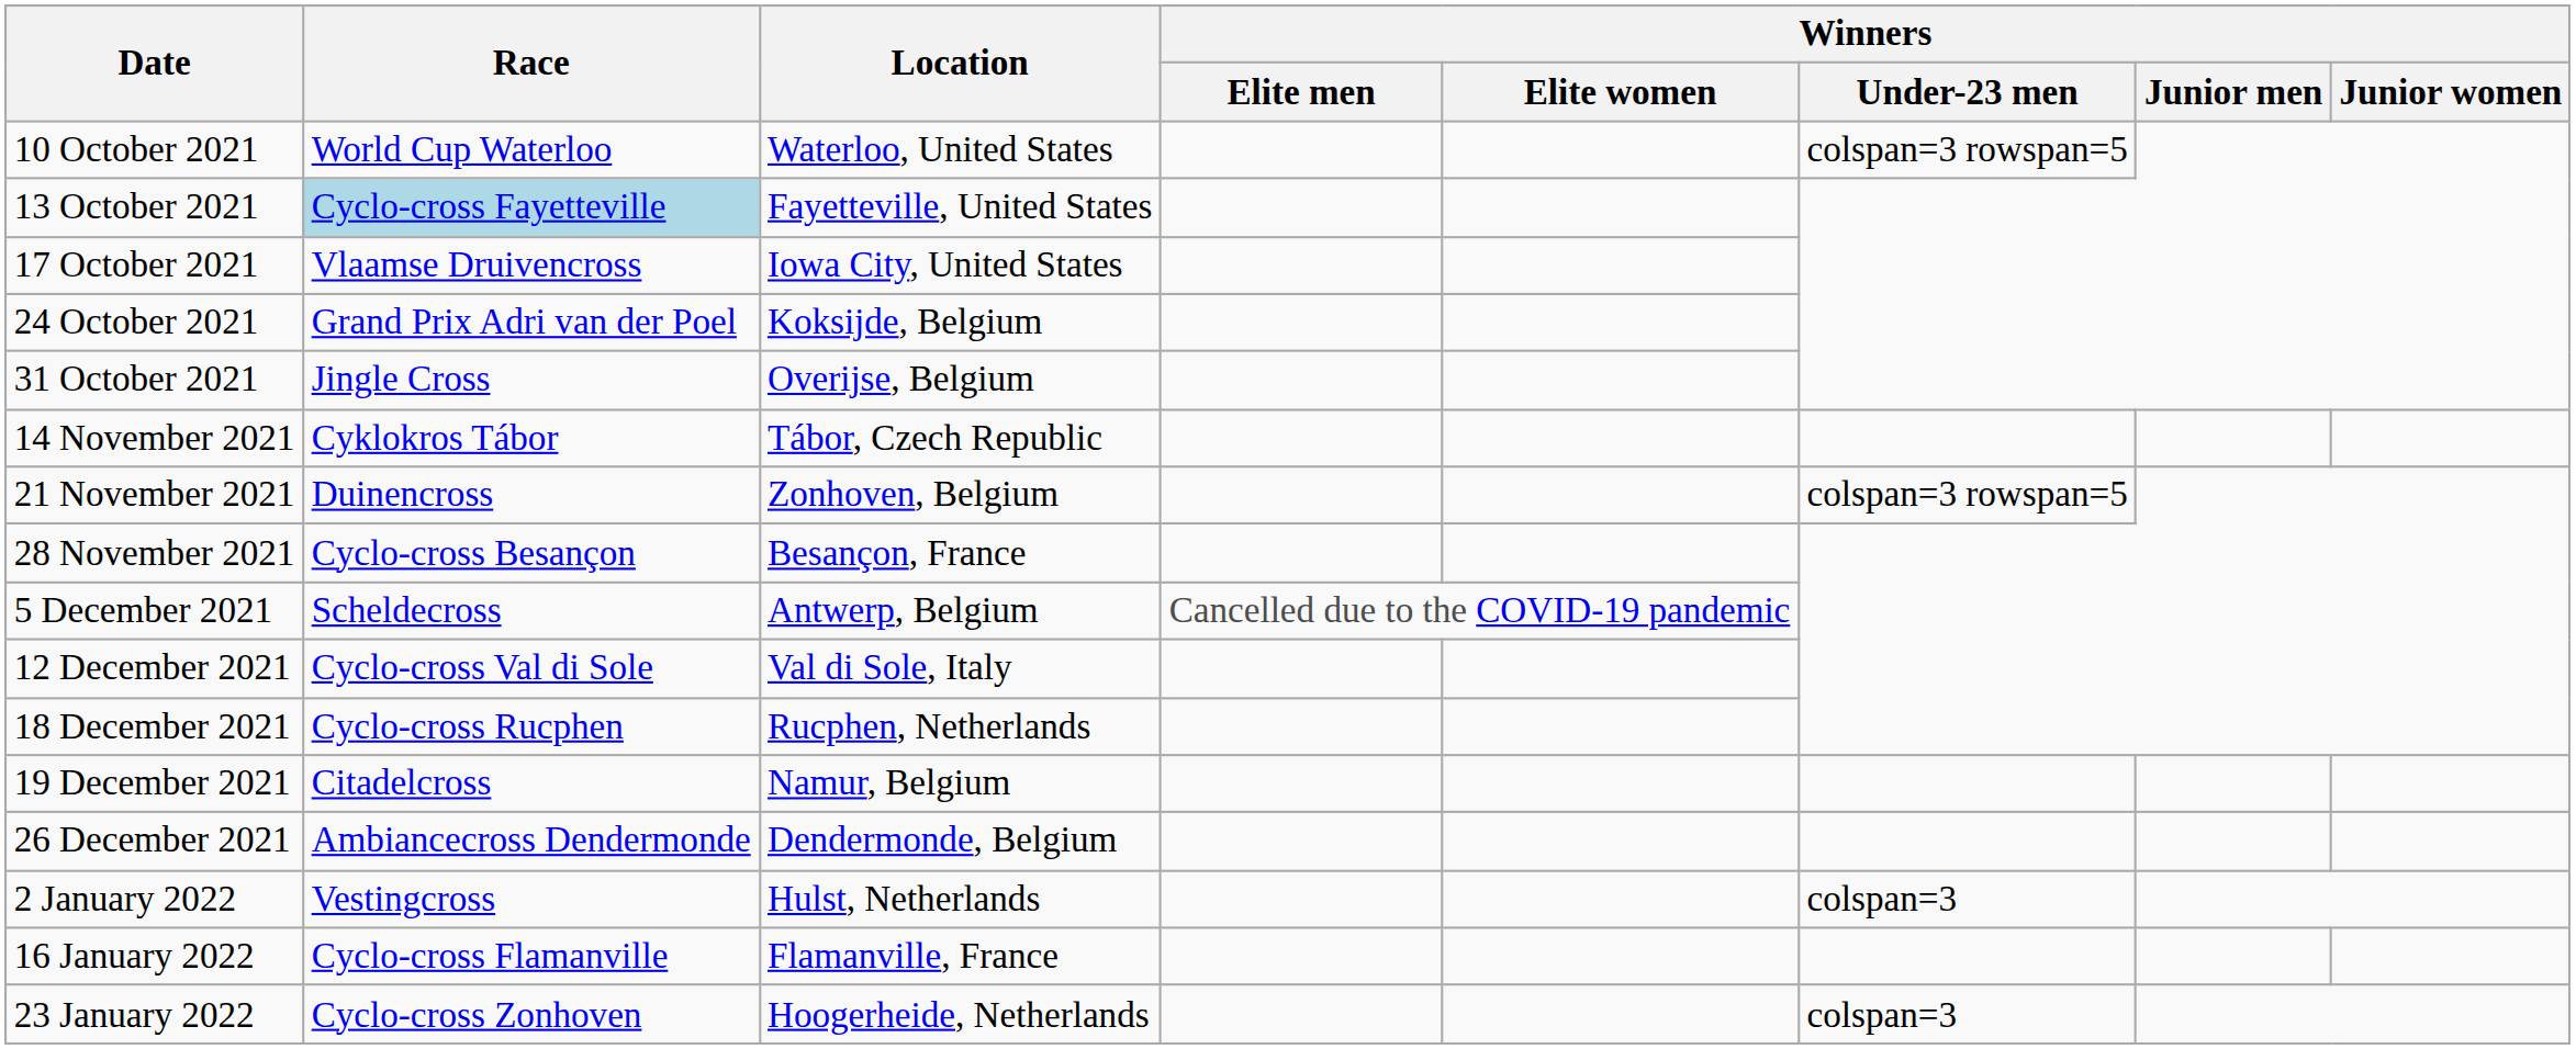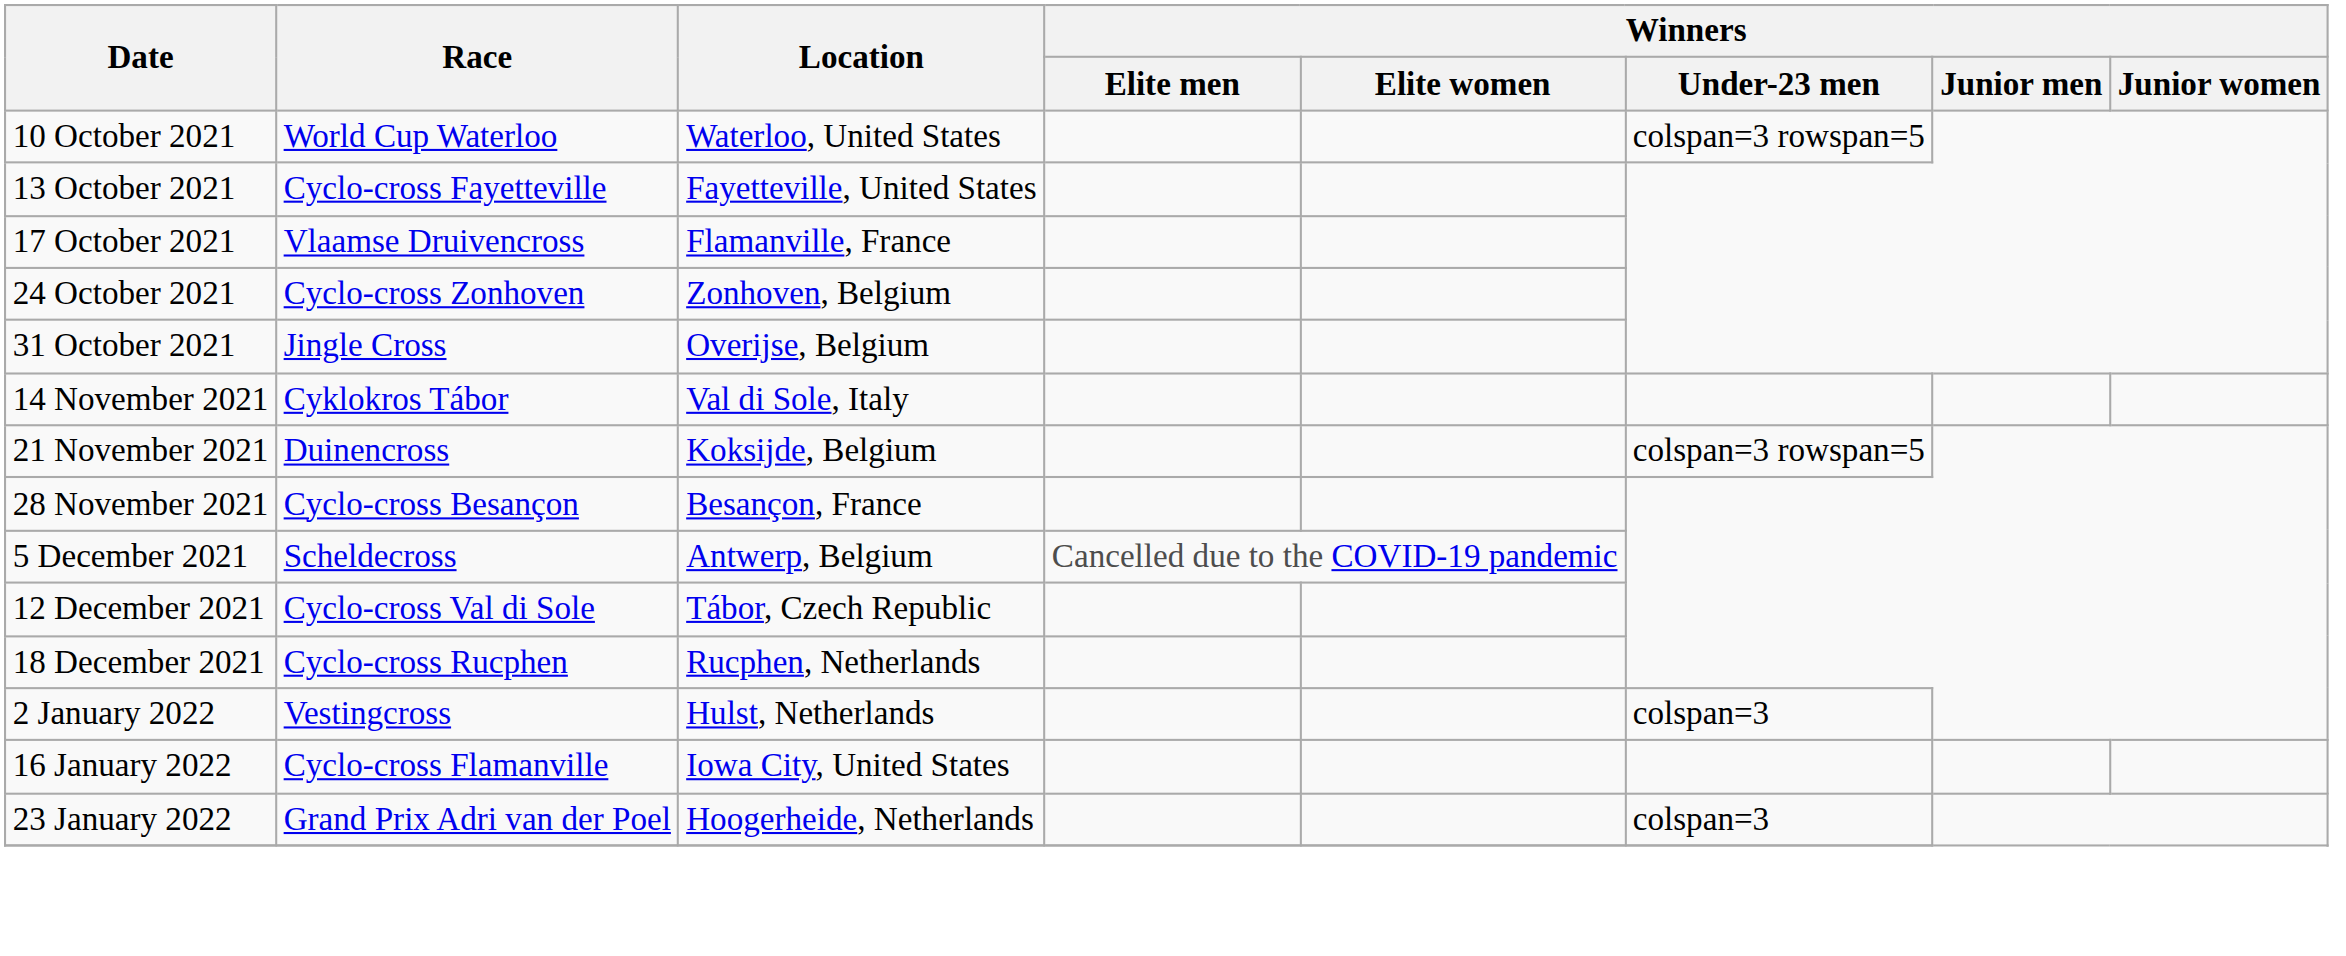13 October 2021 | Race: lightblue background -> no background
17 October 2021 | Location: Iowa City, United States -> Flamanville, France
24 October 2021 | Race: Grand Prix Adri van der Poel -> Cyclo-cross Zonhoven
24 October 2021 | Location: Koksijde, Belgium -> Zonhoven, Belgium
14 November 2021 | Location: Tábor, Czech Republic -> Val di Sole, Italy
21 November 2021 | Location: Zonhoven, Belgium -> Koksijde, Belgium
12 December 2021 | Location: Val di Sole, Italy -> Tábor, Czech Republic
- row: 19 December 2021 | Citadelcross | Namur, Belgium
- row: 26 December 2021 | Ambiancecross Dendermonde | Dendermonde, Belgium
16 January 2022 | Location: Flamanville, France -> Iowa City, United States
23 January 2022 | Race: Cyclo-cross Zonhoven -> Grand Prix Adri van der Poel
